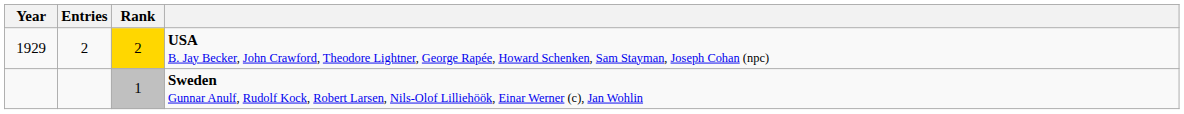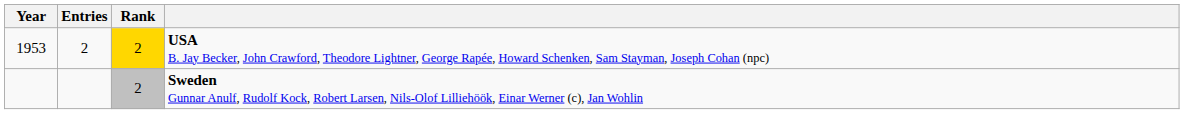row 2 | Year: 1929 -> 1953
row 3 | Rank: 1 -> 2
